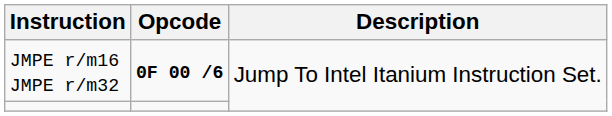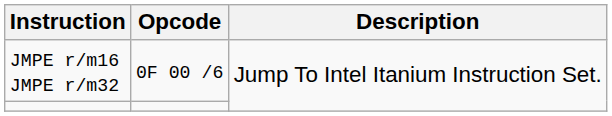JMPE r/m16 JMPE r/m32 | Opcode: bold -> normal
